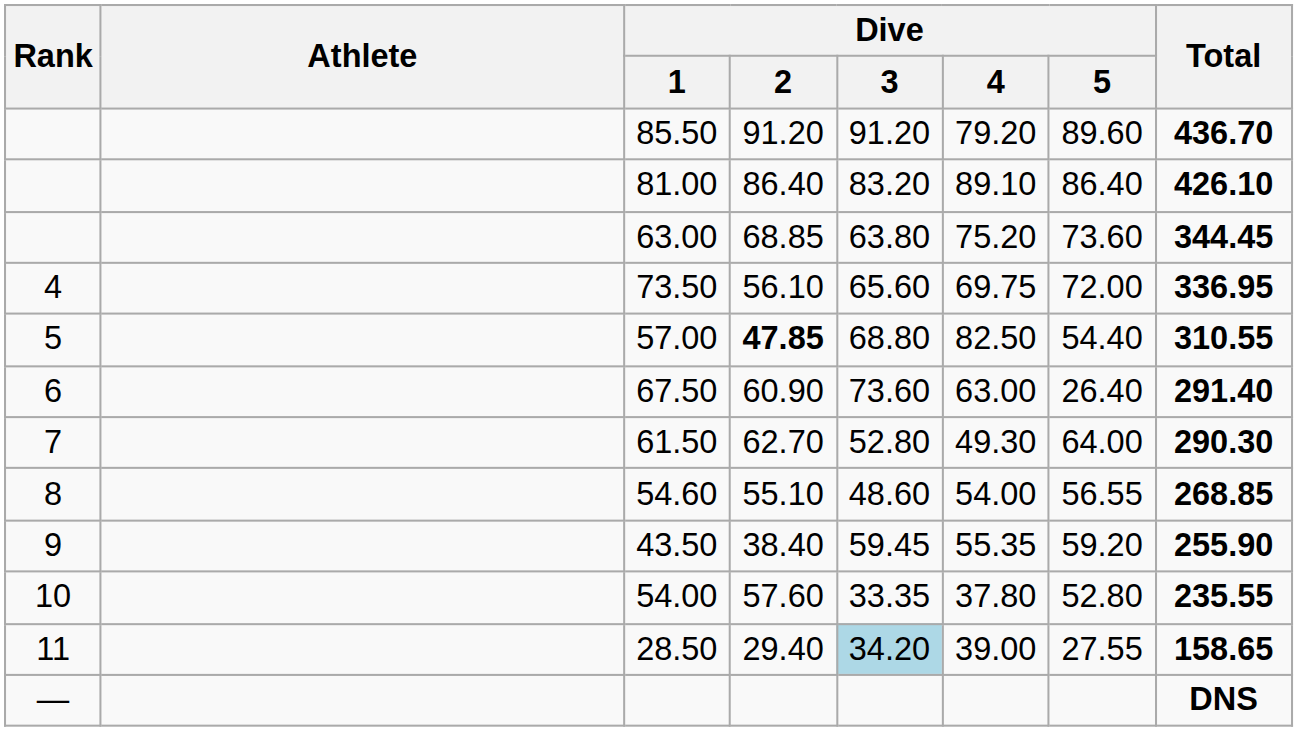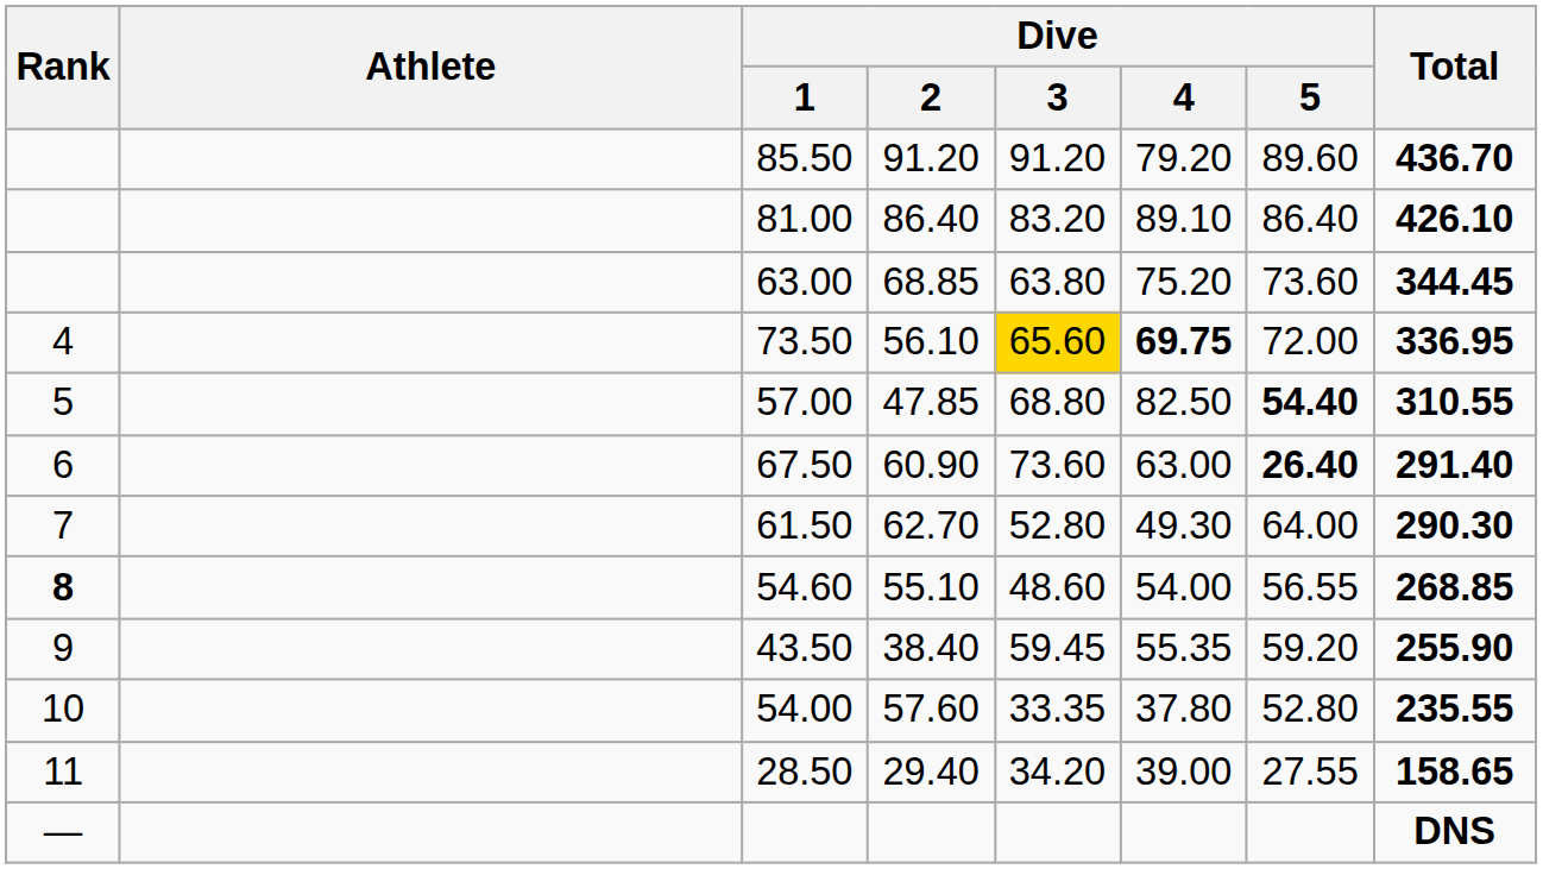73.50 | Dive / 3: no background -> gold background
73.50 | Dive / 4: normal -> bold
57.00 | Dive / 2: bold -> normal
57.00 | Dive / 5: normal -> bold
67.50 | Dive / 5: normal -> bold
54.60 | Rank: normal -> bold
28.50 | Dive / 3: lightblue background -> no background
